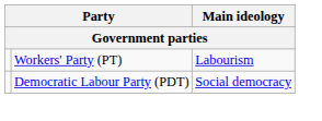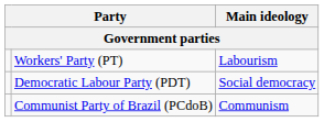+ row: Communist Party of Brazil (PCdoB) | Communism
